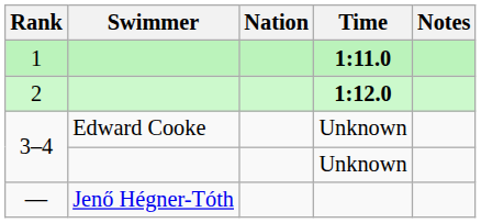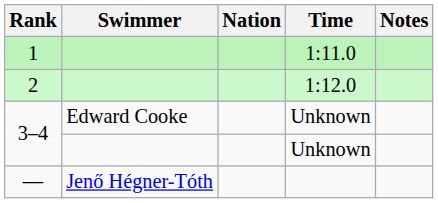1 | Time: bold -> normal
2 | Time: bold -> normal
